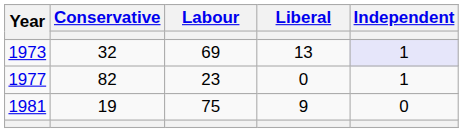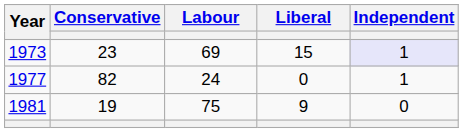1973 | Conservative: 32 -> 23
1973 | Liberal: 13 -> 15
1977 | Labour: 23 -> 24
